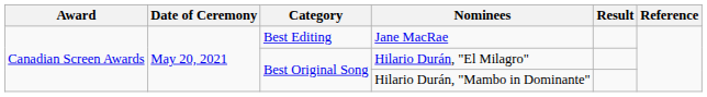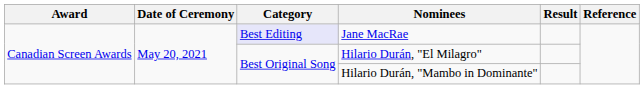Jane MacRae | Category: no background -> lavender background
